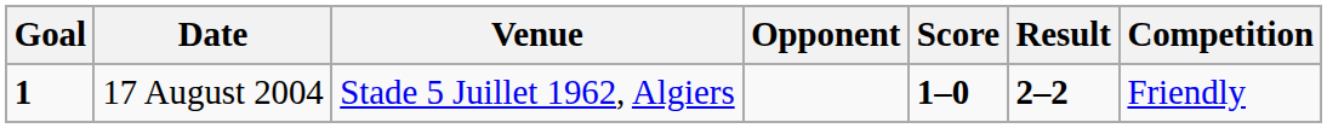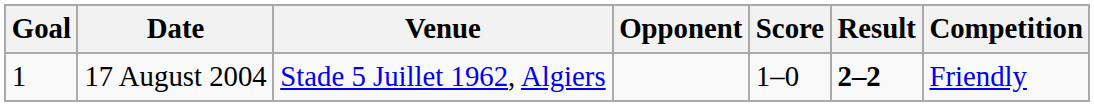17 August 2004 | Goal: bold -> normal
17 August 2004 | Score: bold -> normal
